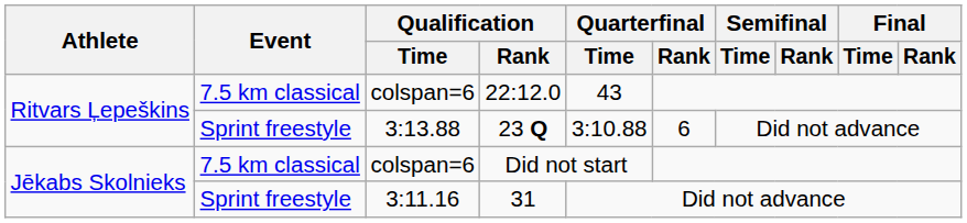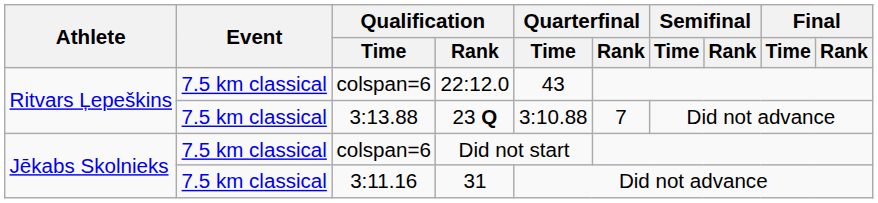23 Q | Event: Sprint freestyle -> 7.5 km classical
23 Q | Quarterfinal / Rank: 6 -> 7
31 | Event: Sprint freestyle -> 7.5 km classical
